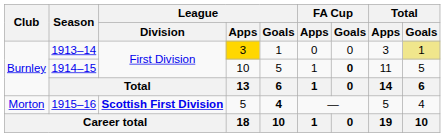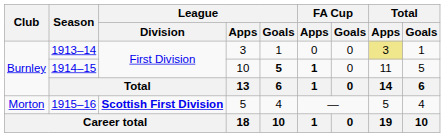1913–14 | League / Apps: gold background -> no background
1913–14 | Total / Apps: no background -> khaki background
1913–14 | Total / Goals: khaki background -> no background
1914–15 | League / Goals: normal -> bold
1914–15 | FA Cup / Apps: normal -> bold
1914–15 | FA Cup / Goals: bold -> normal
1915–16 | League / Goals: bold -> normal
